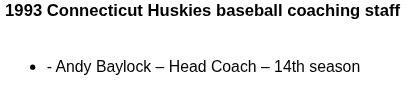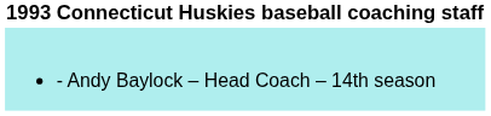- Andy Baylock – Head Coach – 14th season | column 1: no background -> paleturquoise background
